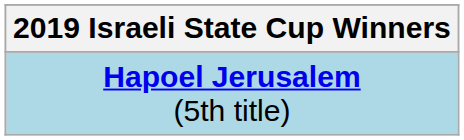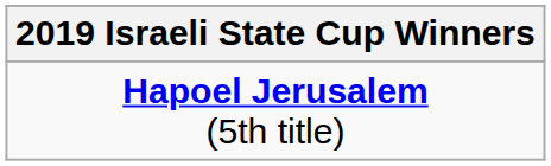row 2 | column 1: lightblue background -> no background
